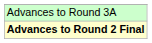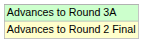row 2 | column 1: bold -> normal
